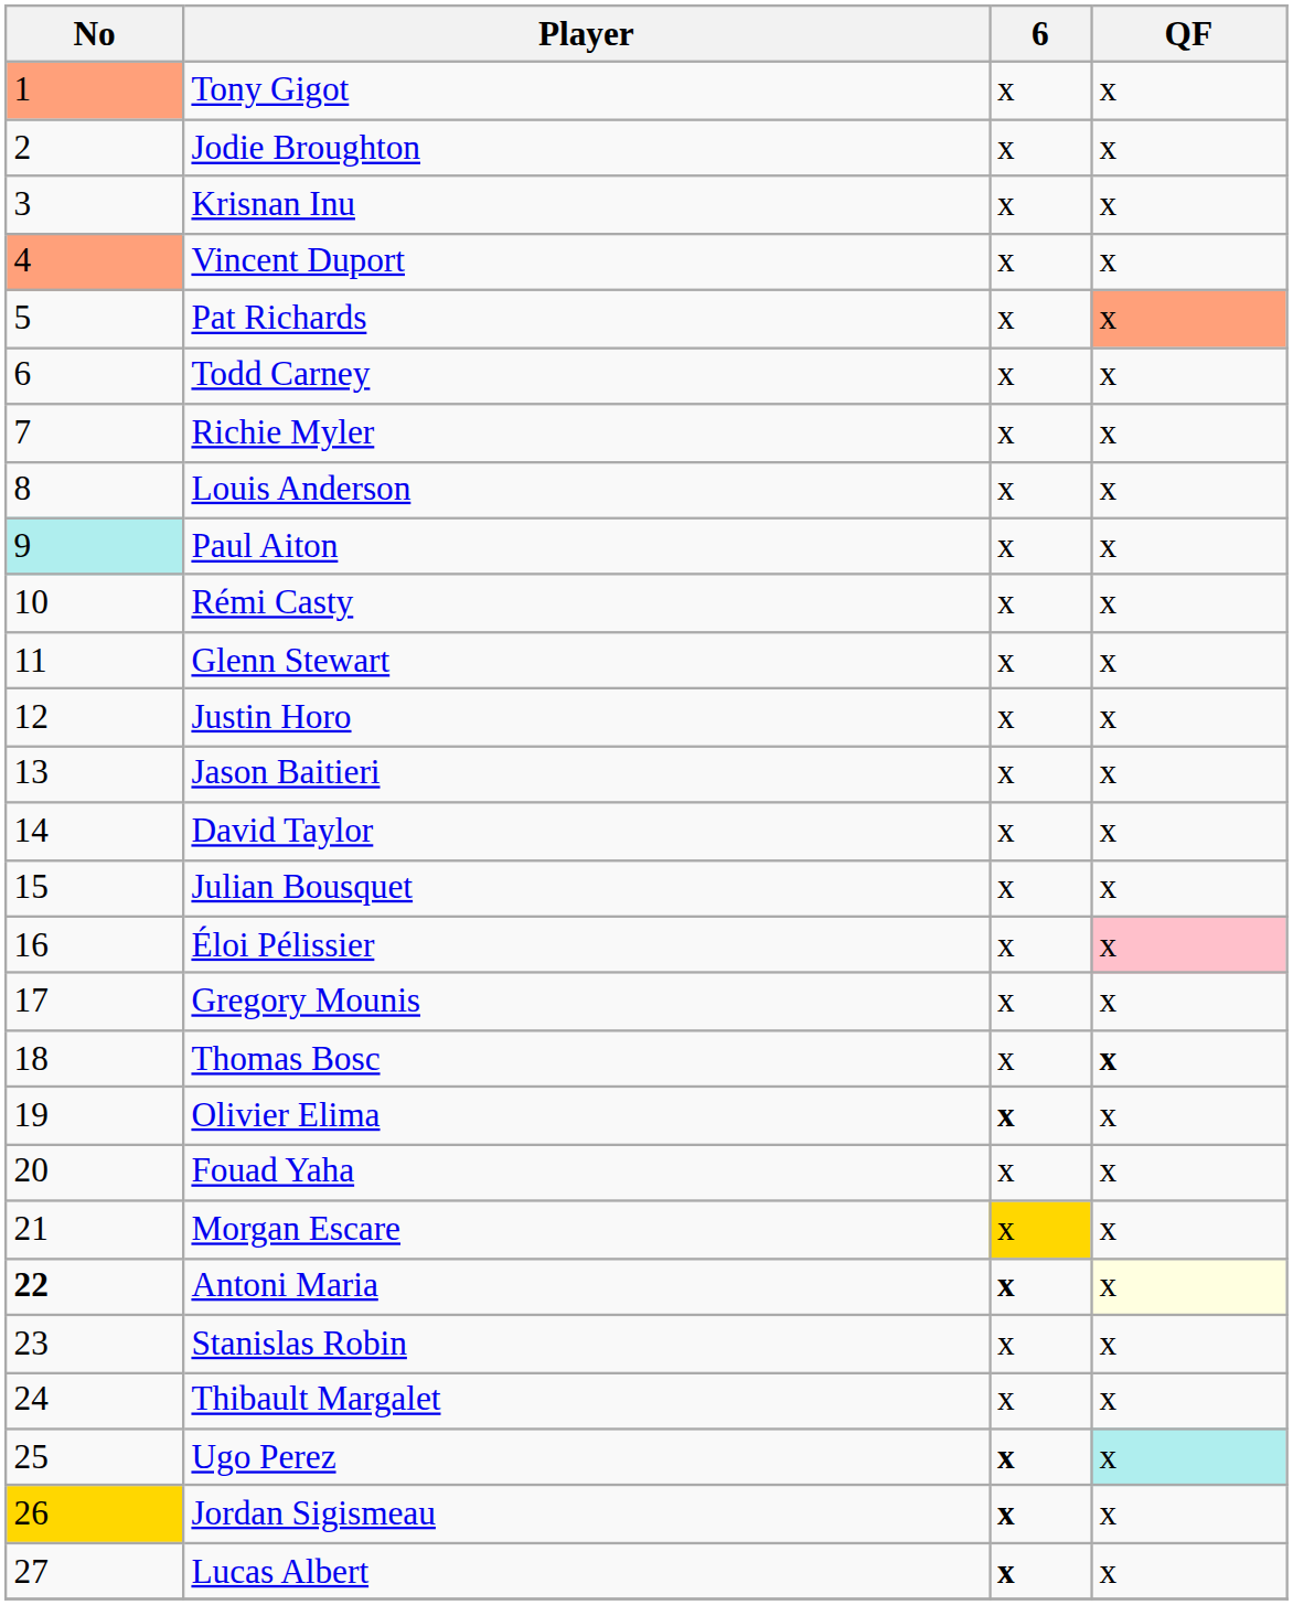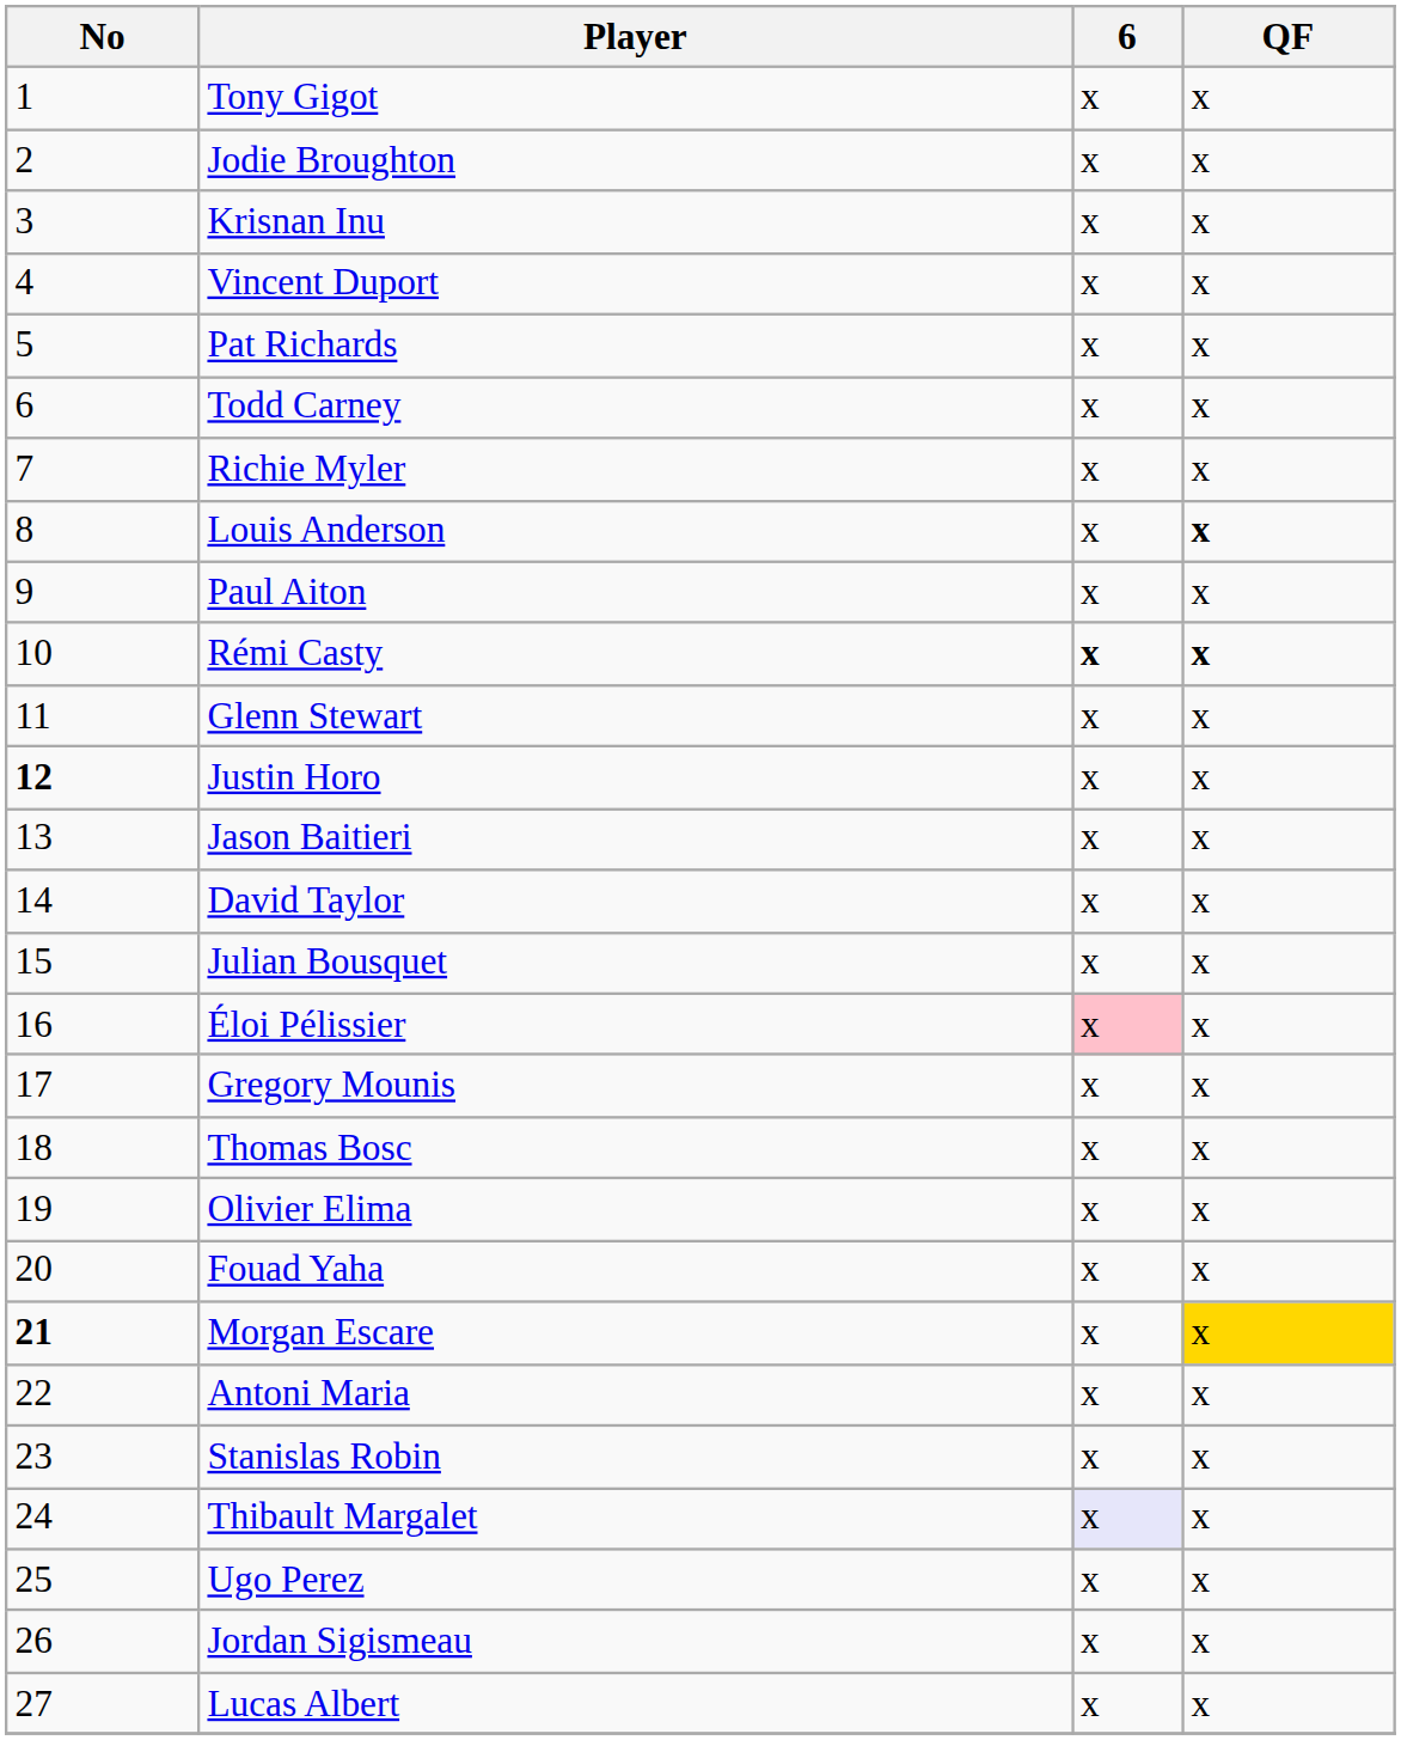Tony Gigot | No: lightsalmon background -> no background
Vincent Duport | No: lightsalmon background -> no background
Pat Richards | QF: lightsalmon background -> no background
Louis Anderson | QF: normal -> bold
Paul Aiton | No: paleturquoise background -> no background
Rémi Casty | 6: normal -> bold
Rémi Casty | QF: normal -> bold
Justin Horo | No: normal -> bold
Éloi Pélissier | 6: no background -> pink background
Éloi Pélissier | QF: pink background -> no background
Thomas Bosc | QF: bold -> normal
Olivier Elima | 6: bold -> normal
Morgan Escare | No: normal -> bold
Morgan Escare | 6: gold background -> no background
Morgan Escare | QF: no background -> gold background
Antoni Maria | No: bold -> normal
Antoni Maria | 6: bold -> normal
Antoni Maria | QF: lightyellow background -> no background
Thibault Margalet | 6: no background -> lavender background
Ugo Perez | 6: bold -> normal
Ugo Perez | QF: paleturquoise background -> no background
Jordan Sigismeau | No: gold background -> no background
Jordan Sigismeau | 6: bold -> normal
Lucas Albert | 6: bold -> normal
